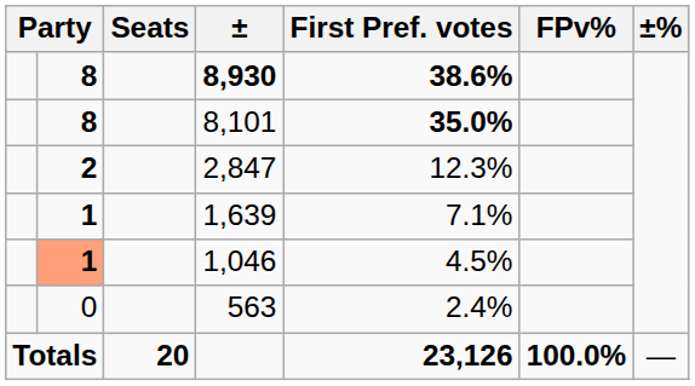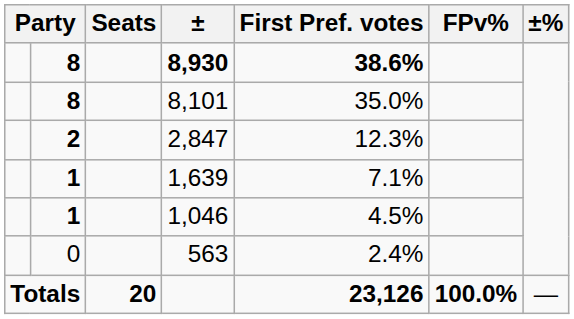8,101 | First Pref. votes: bold -> normal
1,046 | column 2: lightsalmon background -> no background
